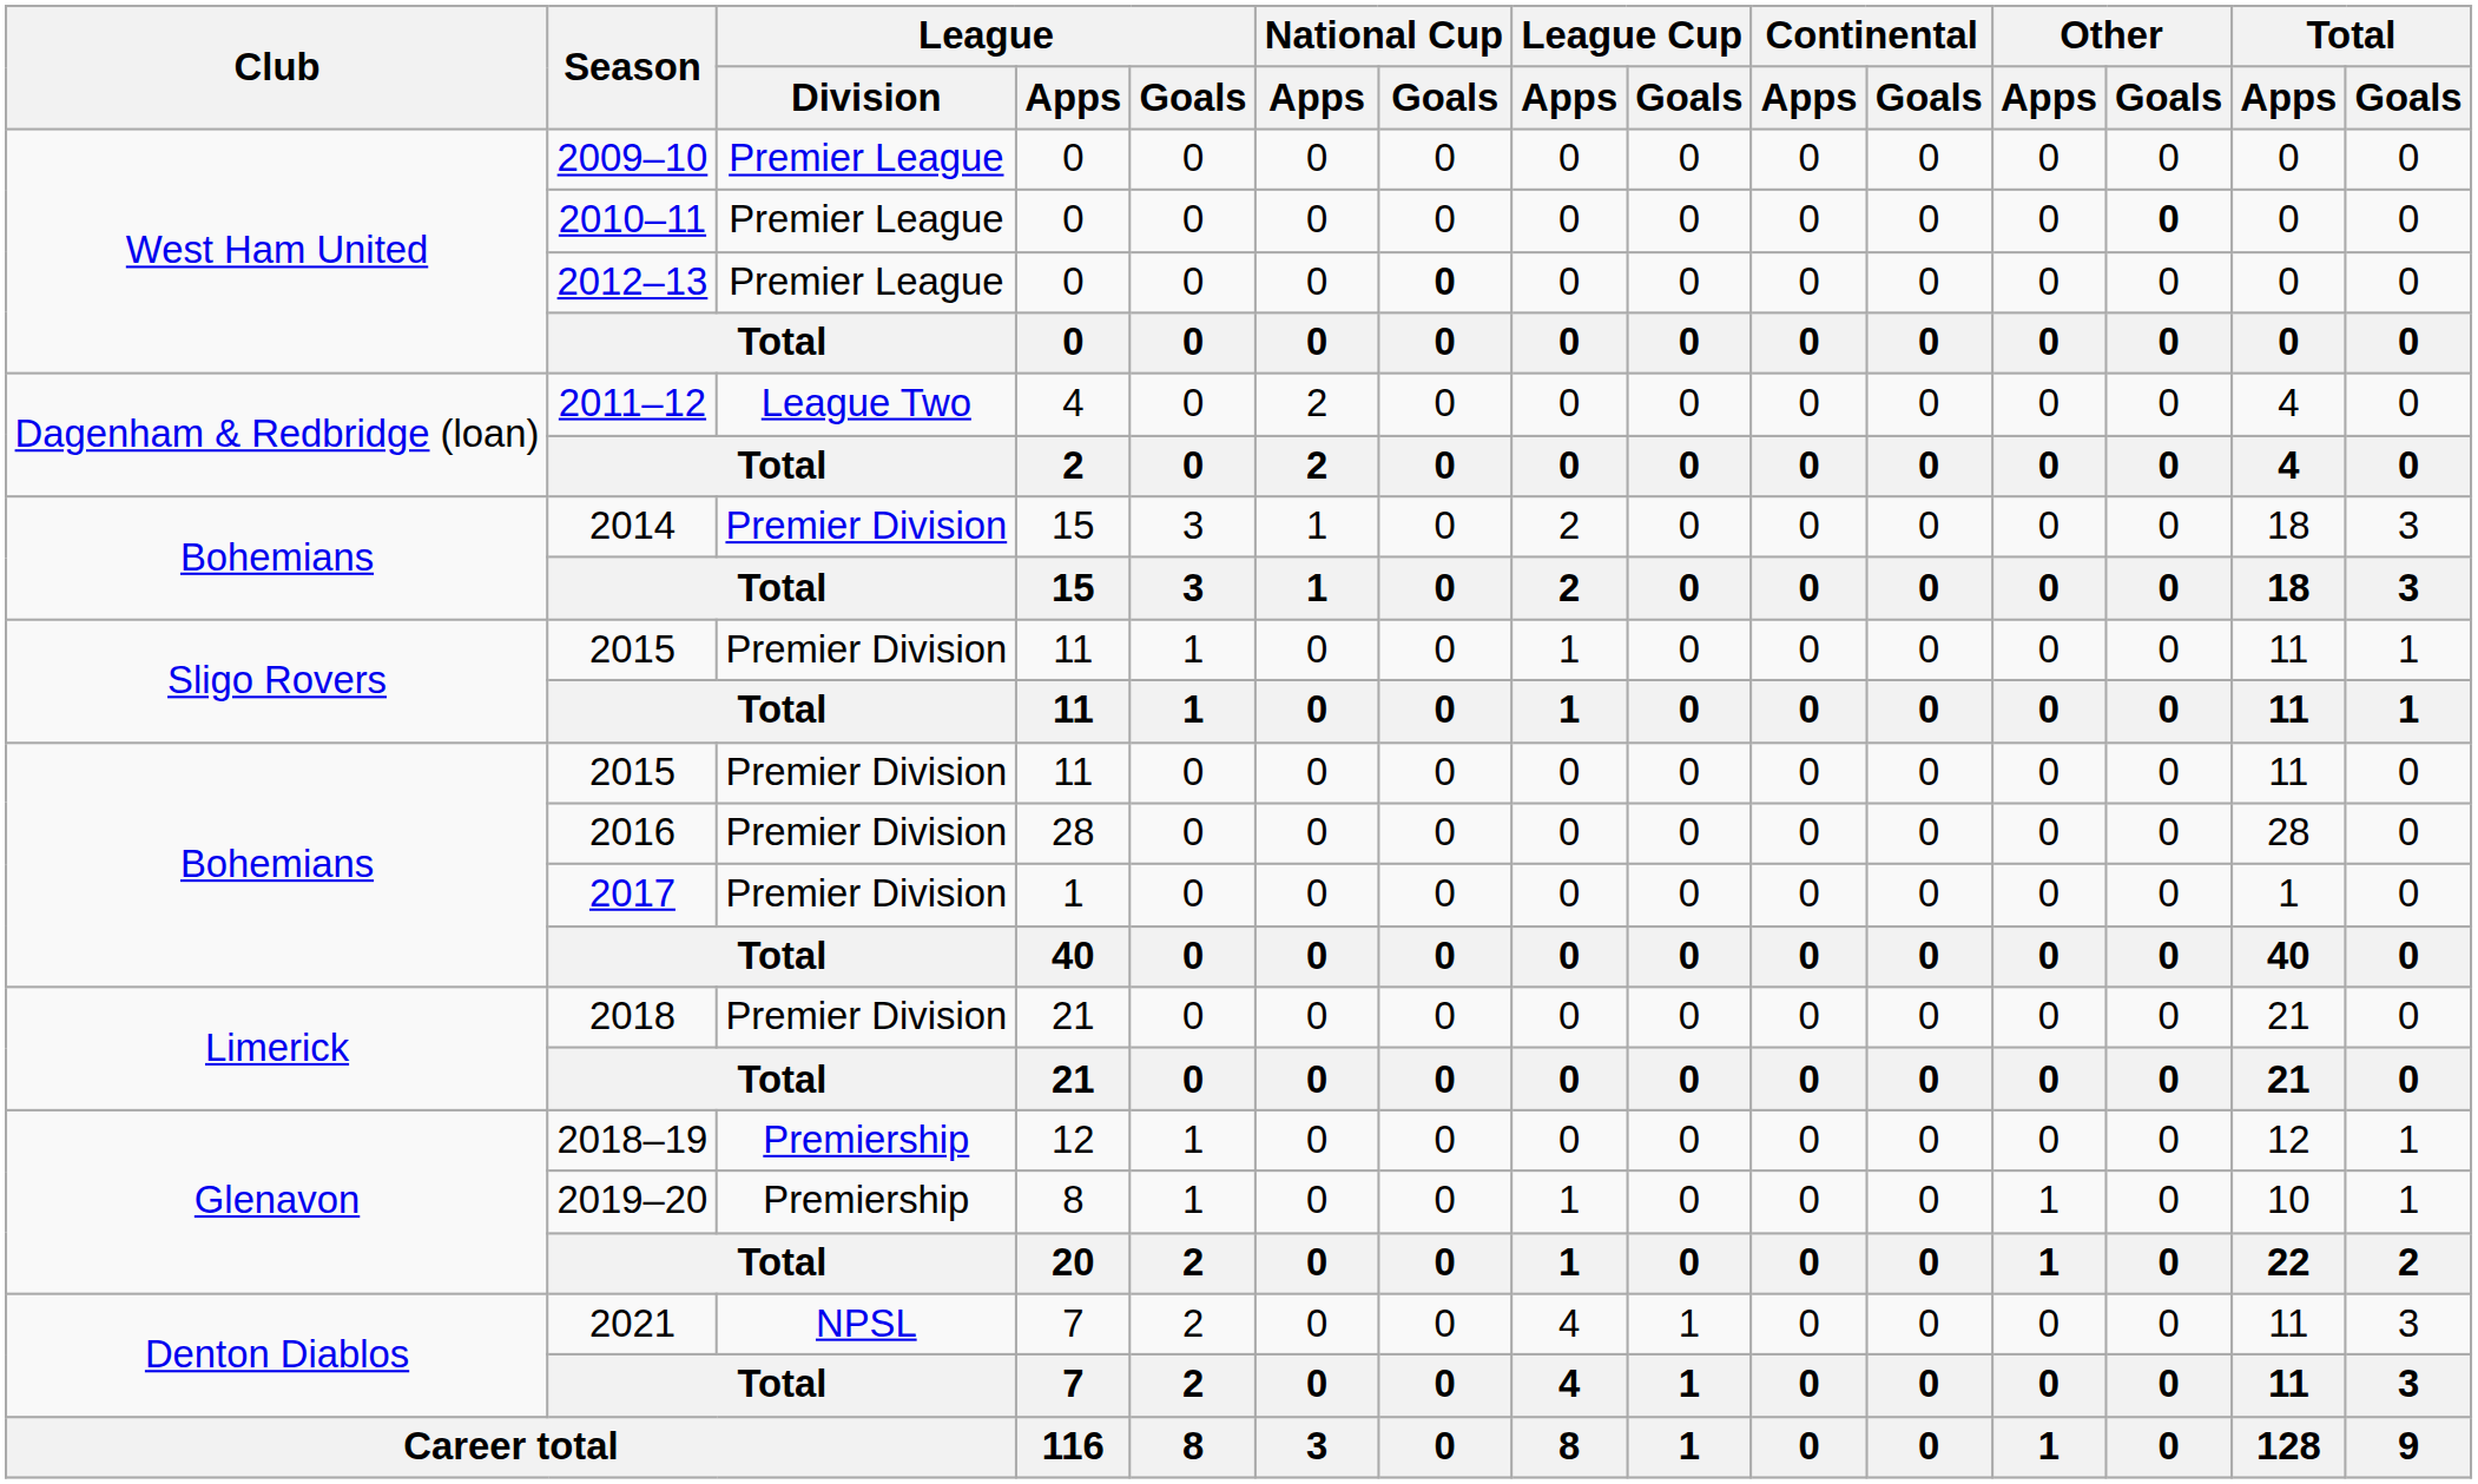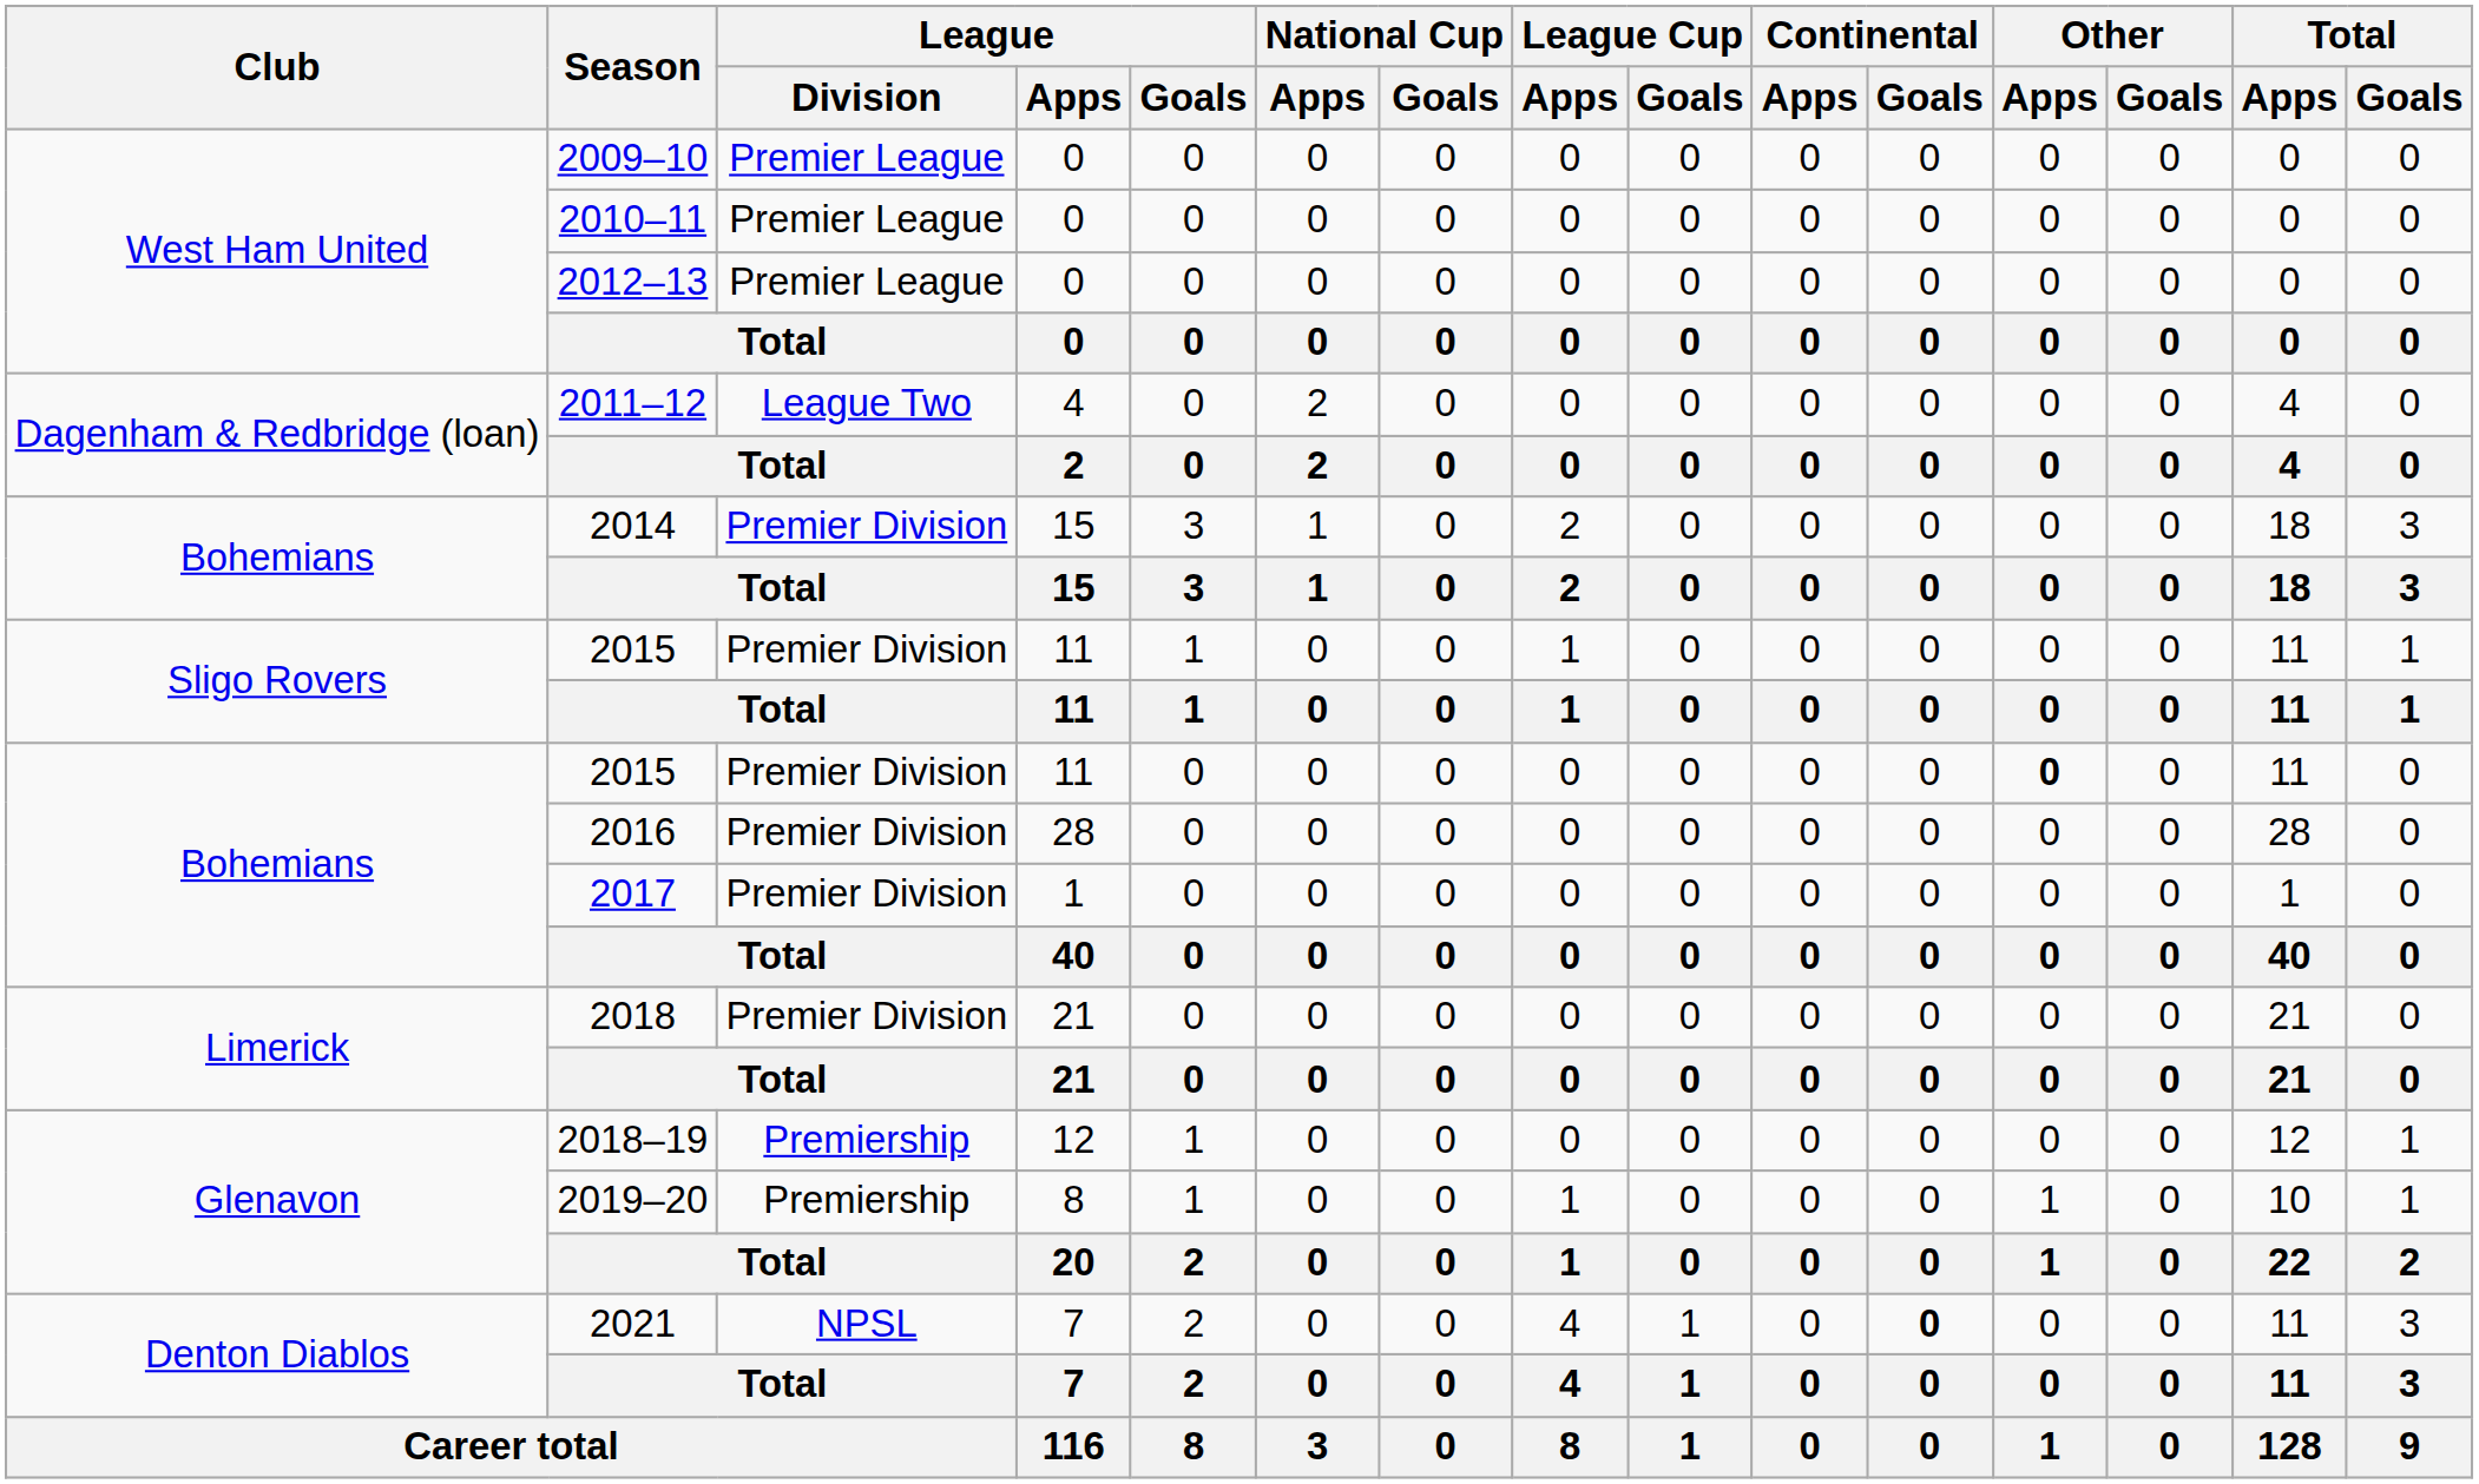2010–11 | Other / Goals: bold -> normal
2012–13 | National Cup / Goals: bold -> normal
Bohemians / 2015 | Other / Apps: normal -> bold
2021 | Continental / Goals: normal -> bold
